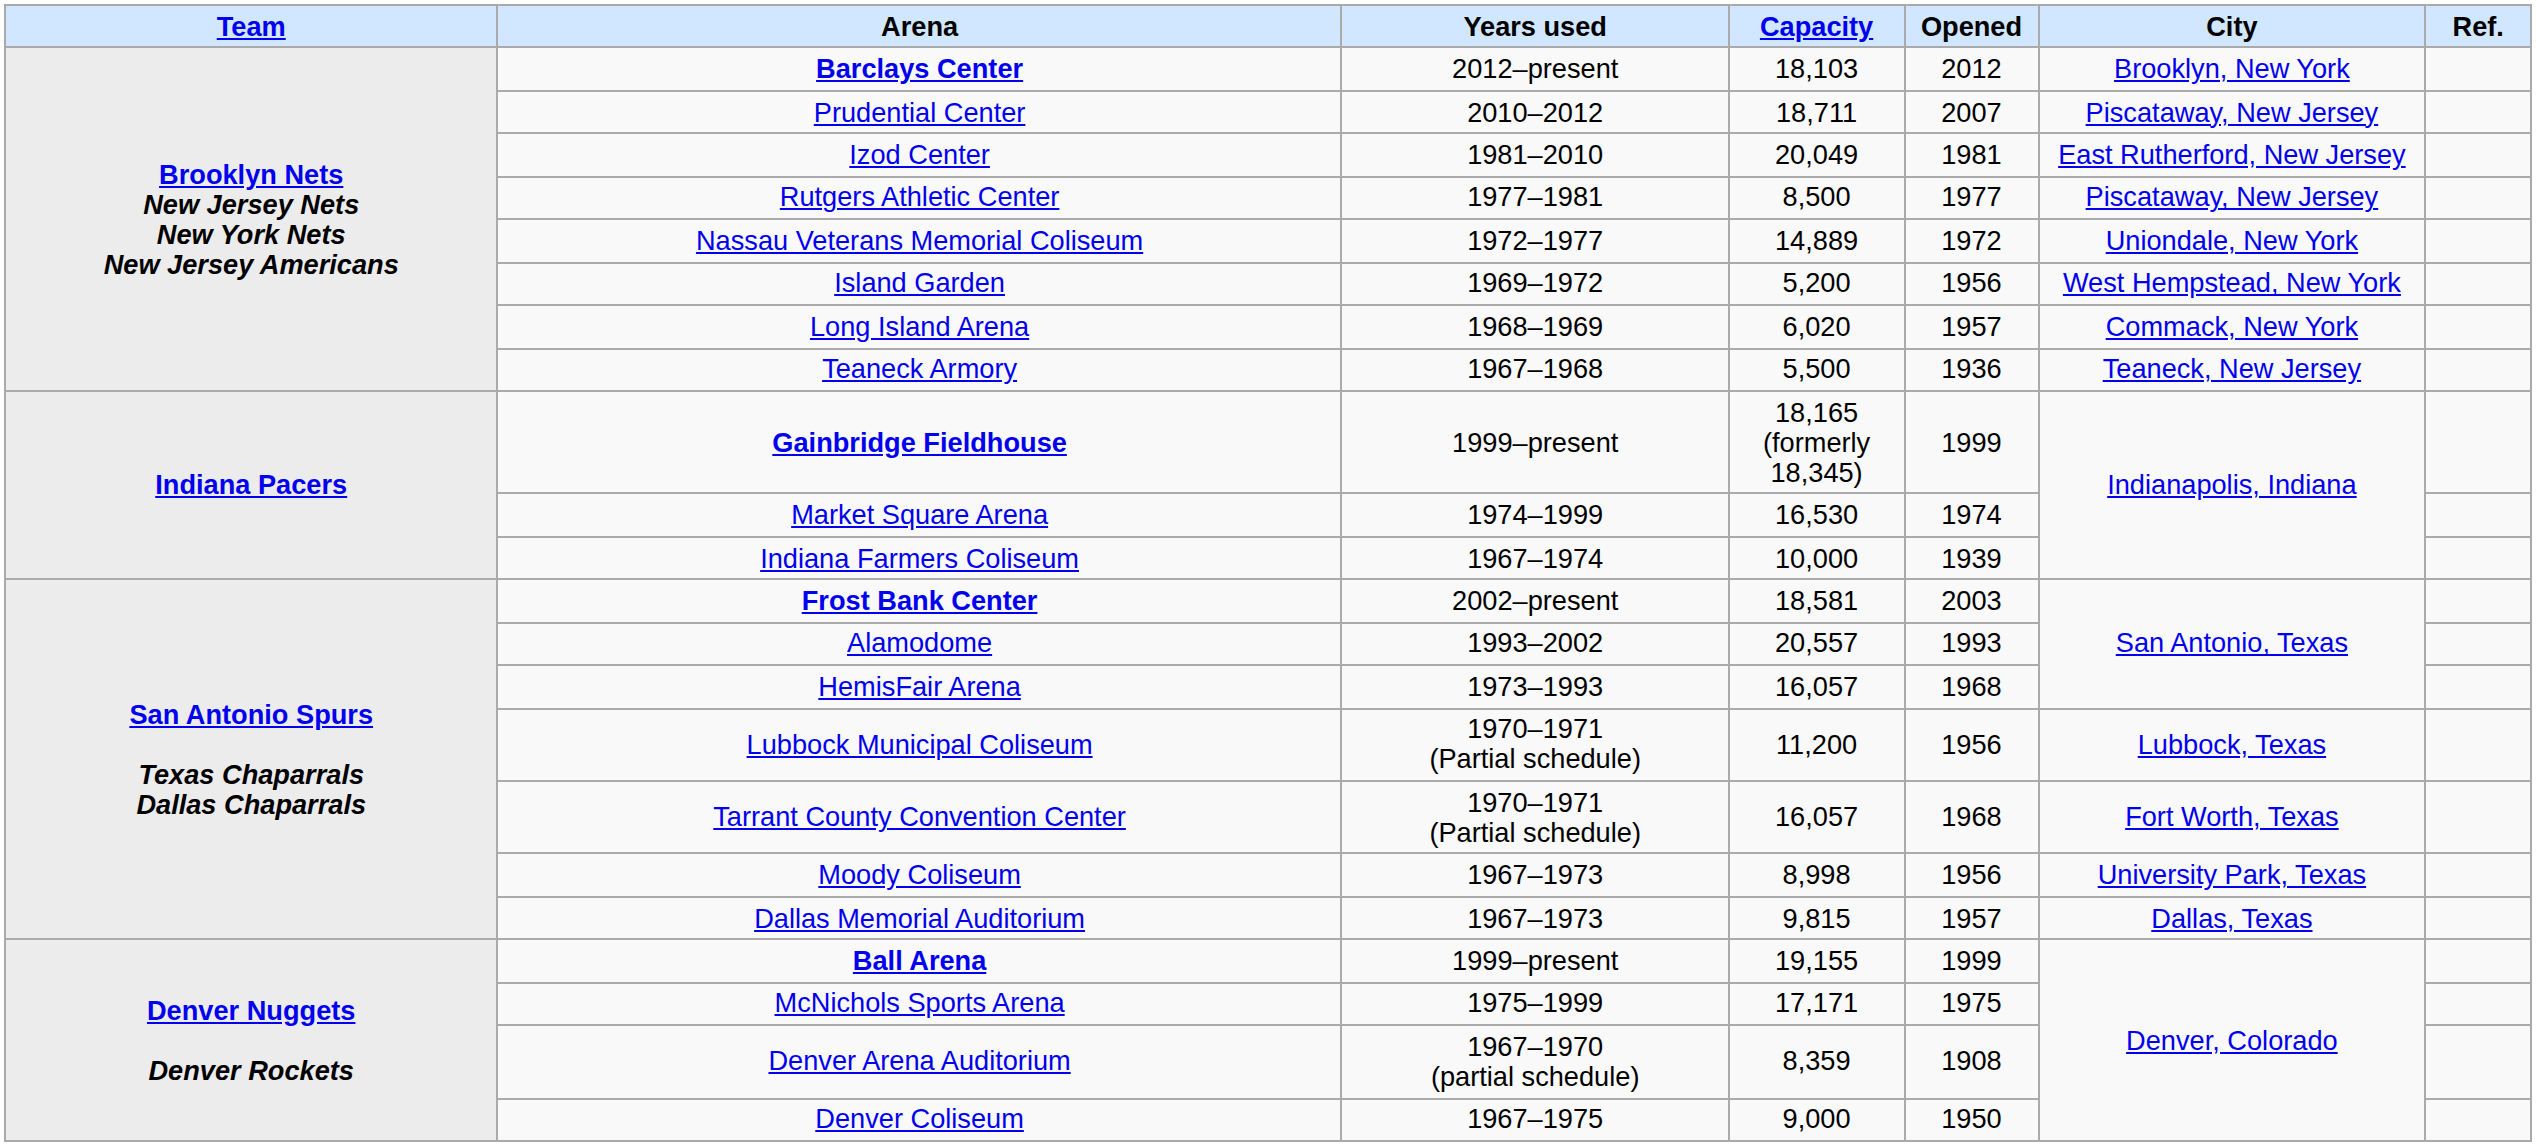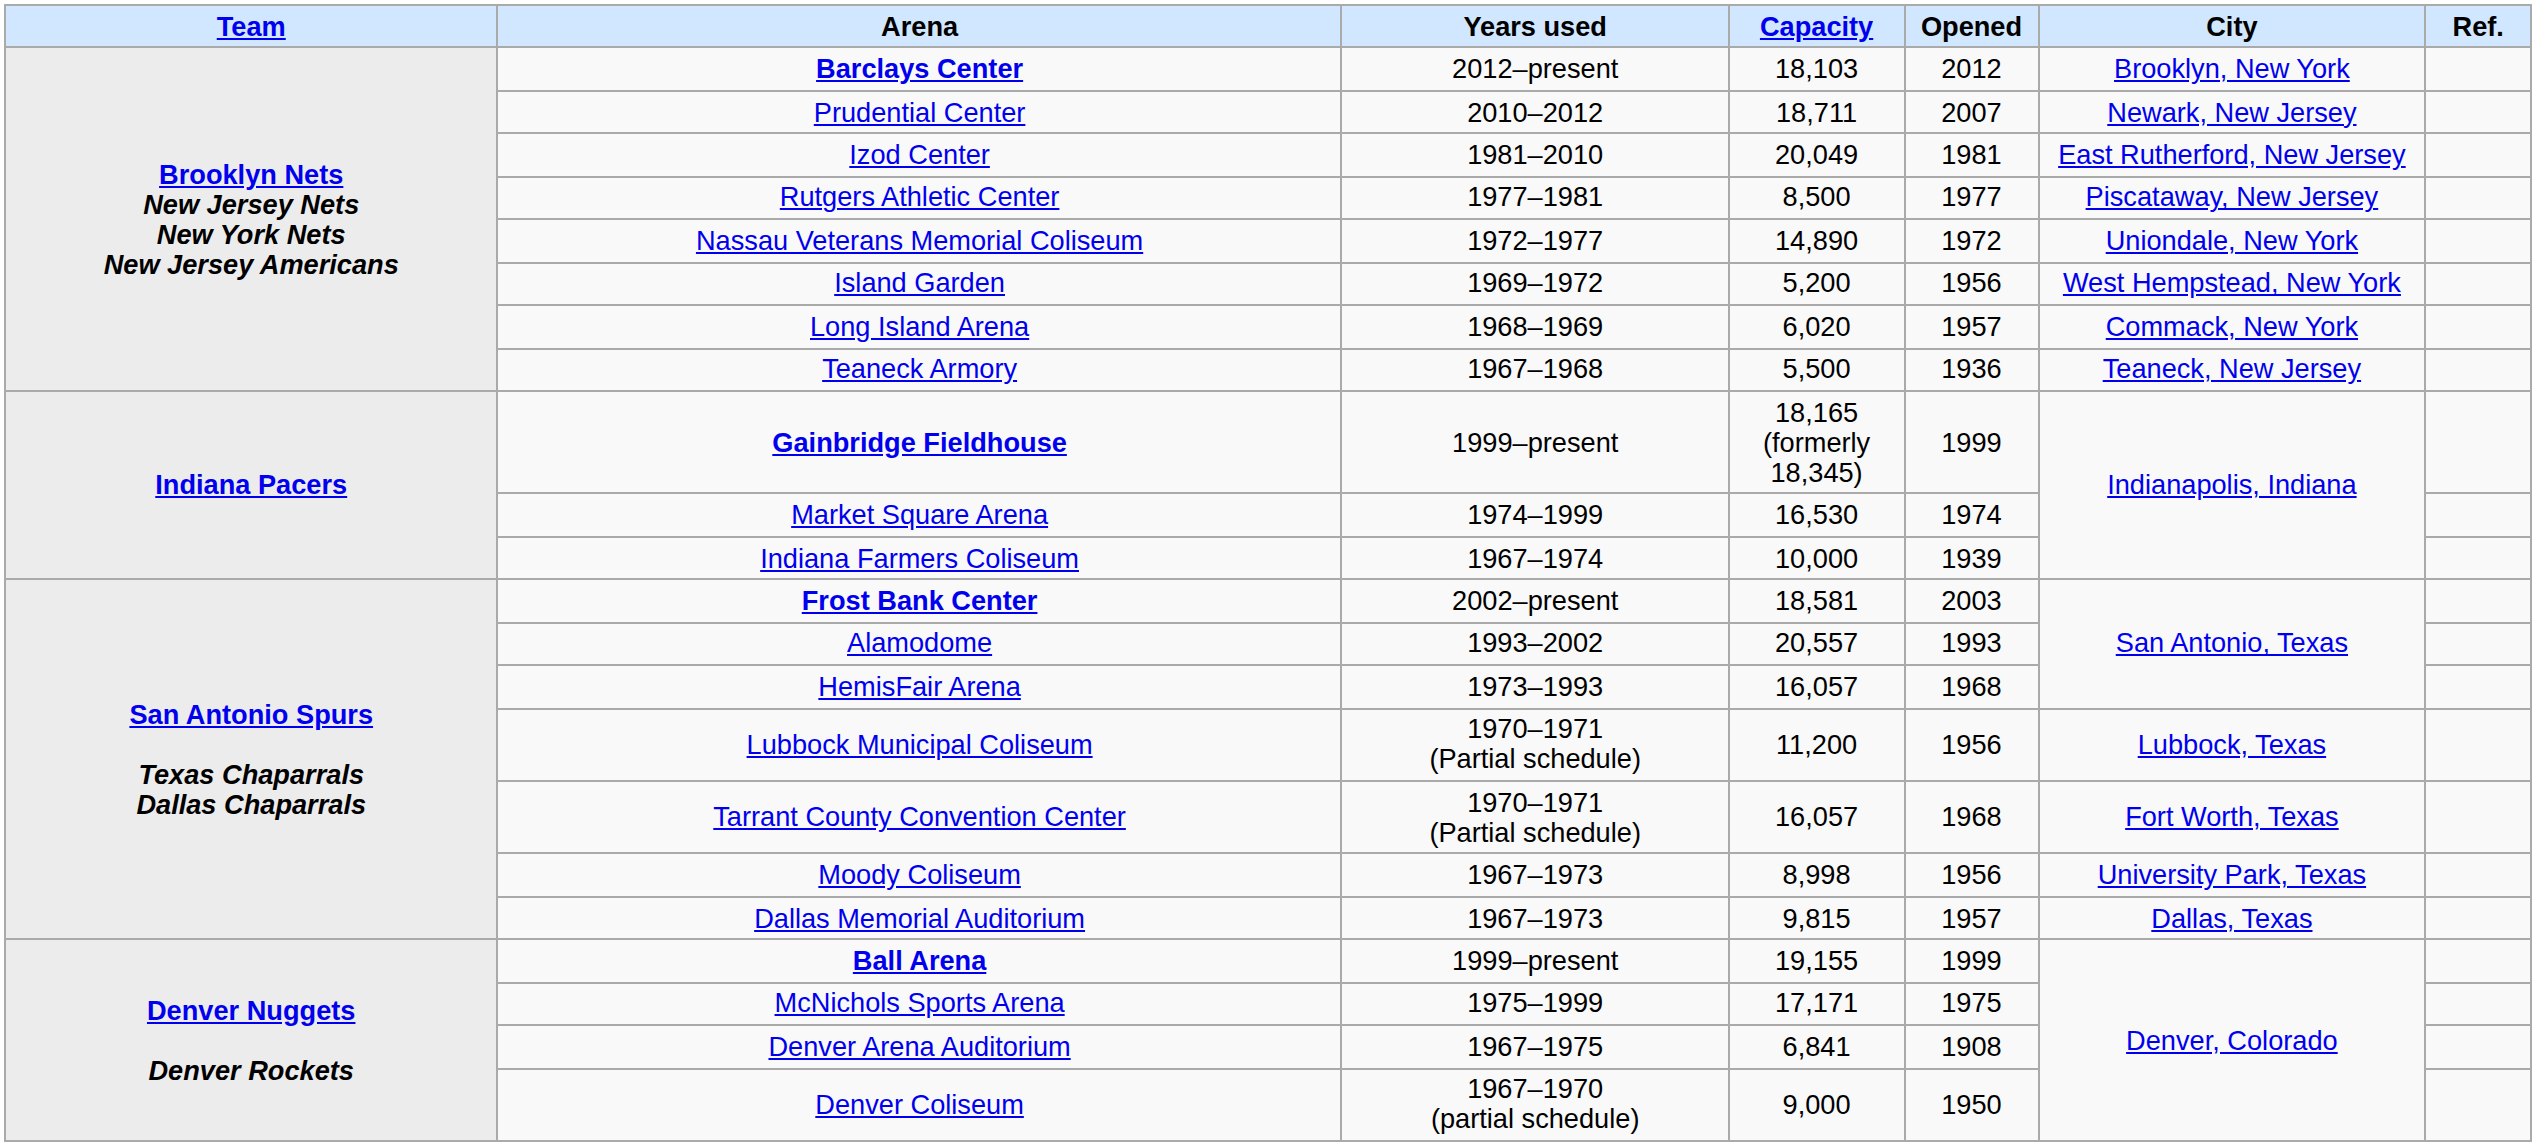Prudential Center | City: Piscataway, New Jersey -> Newark, New Jersey
Nassau Veterans Memorial Coliseum | Capacity: 14,889 -> 14,890
Denver Arena Auditorium | Years used: 1967–1970 (partial schedule) -> 1967–1975
Denver Arena Auditorium | Capacity: 8,359 -> 6,841
Denver Coliseum | Years used: 1967–1975 -> 1967–1970 (partial schedule)
